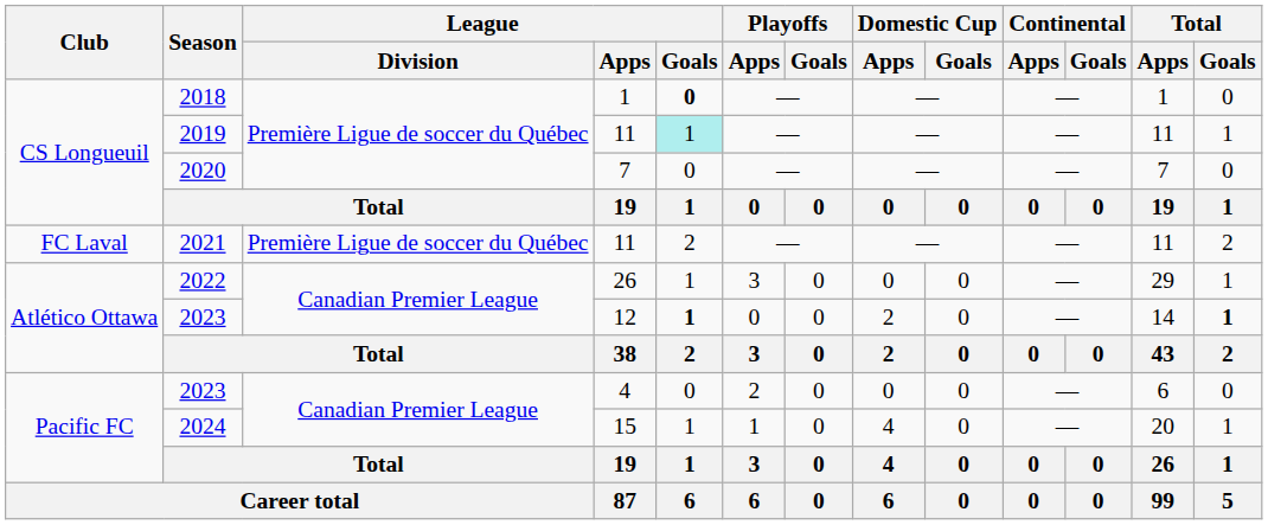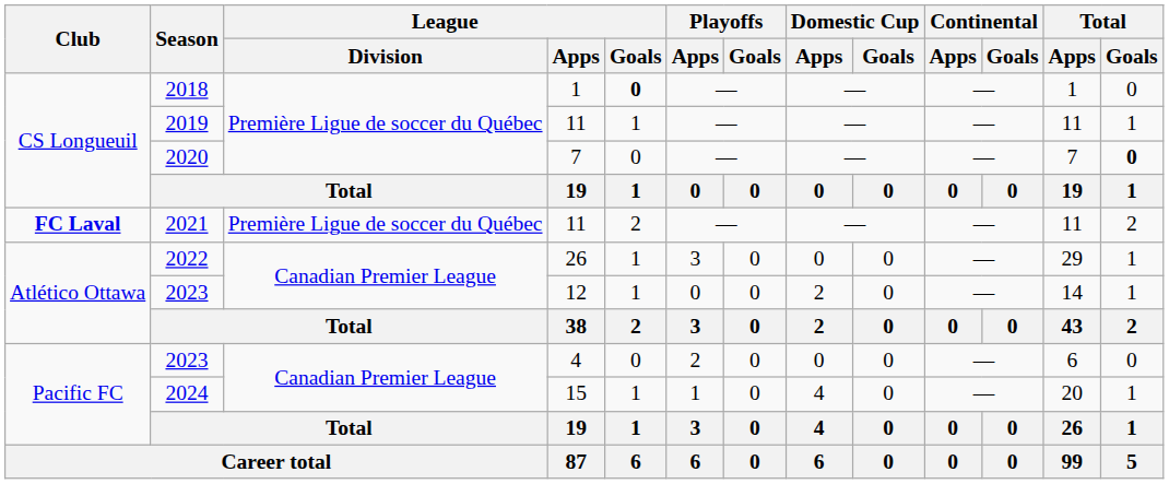2019 | League / Goals: paleturquoise background -> no background
2020 | Total / Goals: normal -> bold
2021 | Club: normal -> bold
2023 / 12 | League / Goals: bold -> normal
2023 / 12 | Total / Goals: bold -> normal
